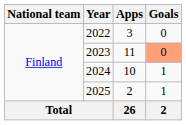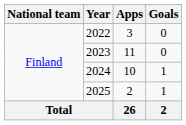2023 | Goals: lightsalmon background -> no background
